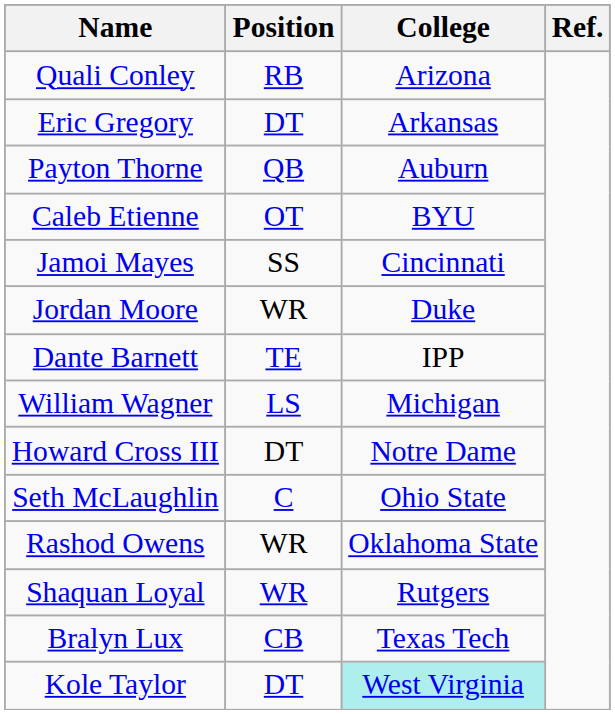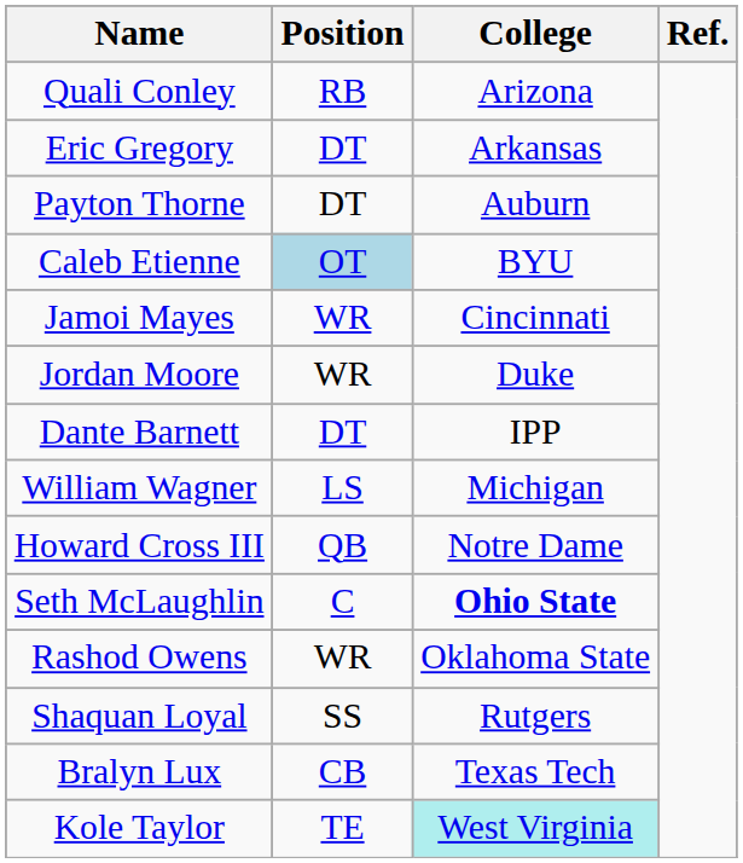Payton Thorne | Position: QB -> DT
Caleb Etienne | Position: no background -> lightblue background
Jamoi Mayes | Position: SS -> WR
Dante Barnett | Position: TE -> DT
Howard Cross III | Position: DT -> QB
Seth McLaughlin | College: normal -> bold
Shaquan Loyal | Position: WR -> SS
Kole Taylor | Position: DT -> TE
